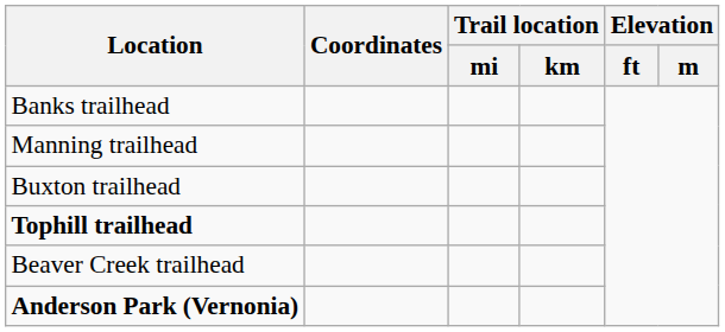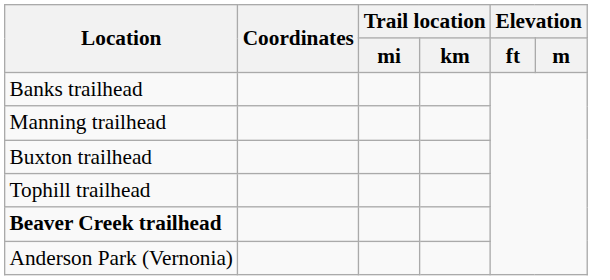Tophill trailhead | Location: bold -> normal
Beaver Creek trailhead | Location: normal -> bold
Anderson Park (Vernonia) | Location: bold -> normal
